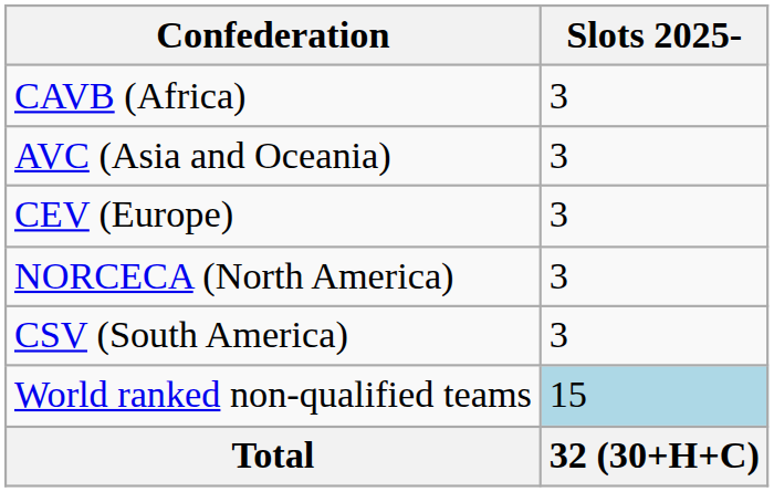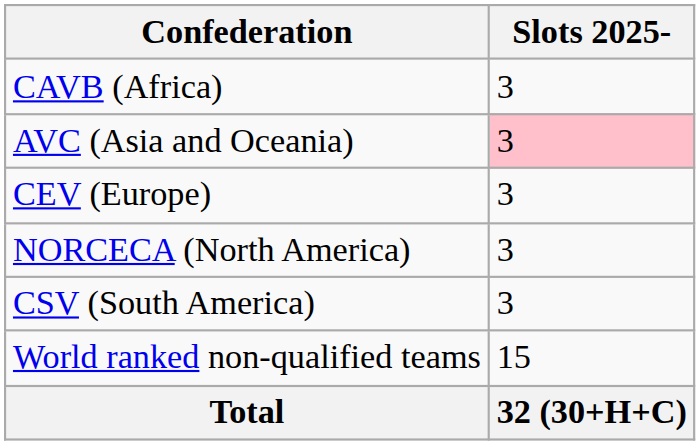AVC (Asia and Oceania) | Slots 2025-: no background -> pink background
World ranked non-qualified teams | Slots 2025-: lightblue background -> no background
